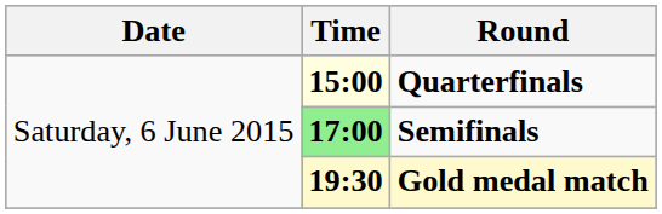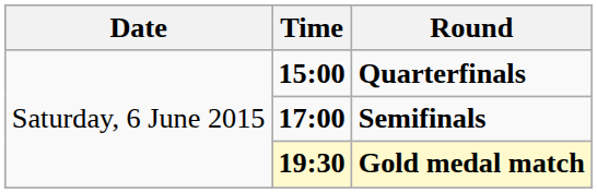Quarterfinals | Time: lightyellow background -> no background
Semifinals | Time: lightgreen background -> no background
